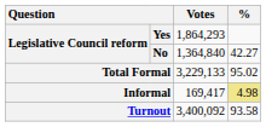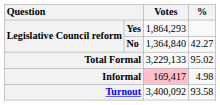Informal | Votes: no background -> pink background
Informal | %: khaki background -> no background
